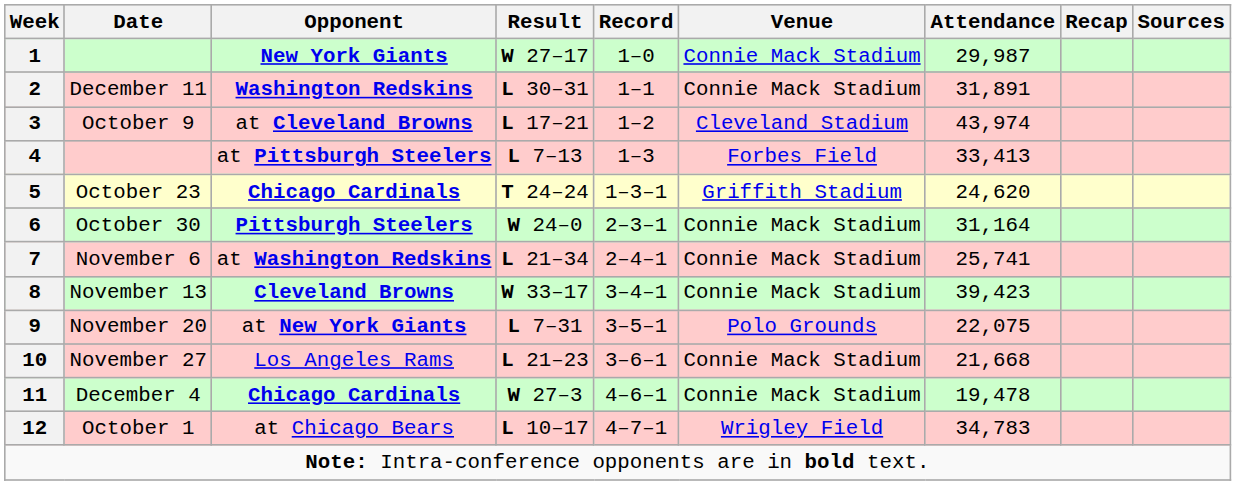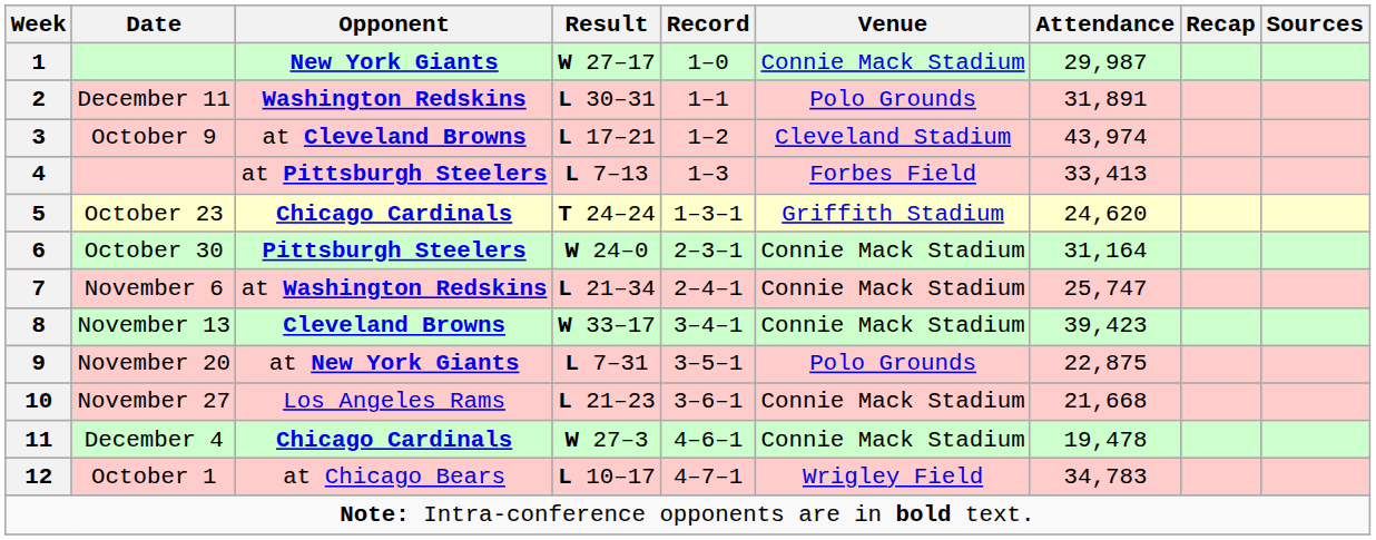2 | Venue: Connie Mack Stadium -> Polo Grounds
7 | Attendance: 25,741 -> 25,747
9 | Attendance: 22,075 -> 22,875
